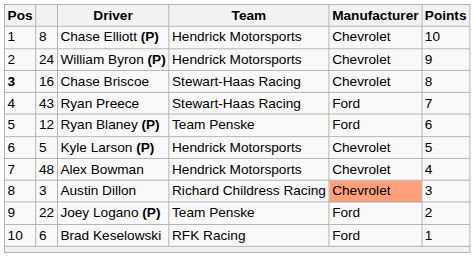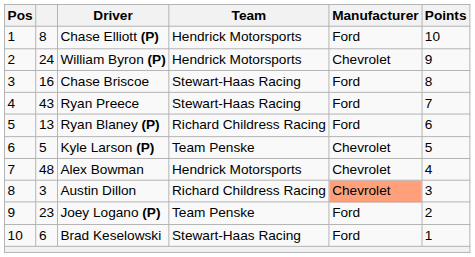Chase Elliott (P) | Manufacturer: Chevrolet -> Ford
Chase Briscoe | Pos: bold -> normal
Chase Briscoe | Manufacturer: Chevrolet -> Ford
Ryan Blaney (P) | column 2: 12 -> 13
Ryan Blaney (P) | Team: Team Penske -> Richard Childress Racing
Kyle Larson (P) | Team: Hendrick Motorsports -> Team Penske
Joey Logano (P) | column 2: 22 -> 23
Brad Keselowski | Team: RFK Racing -> Stewart-Haas Racing
